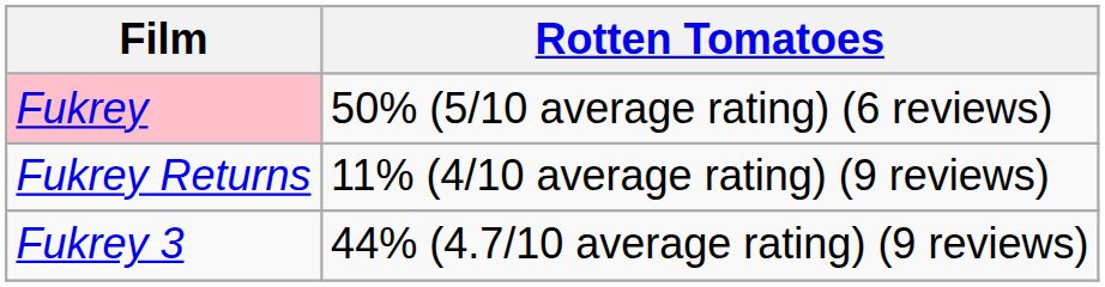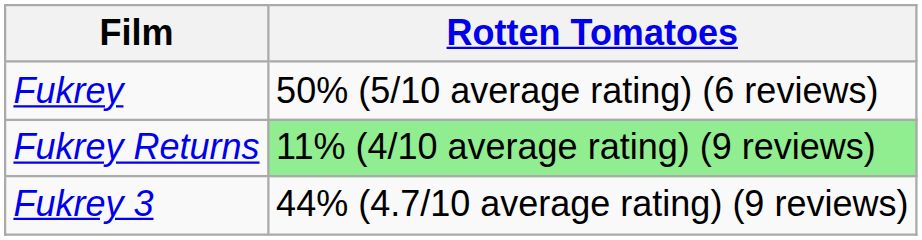row 2 | Film: pink background -> no background
row 3 | Rotten Tomatoes: no background -> lightgreen background
